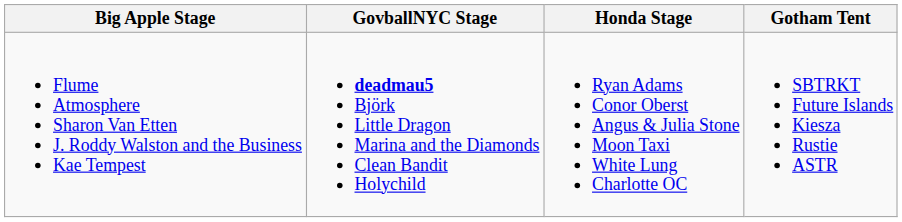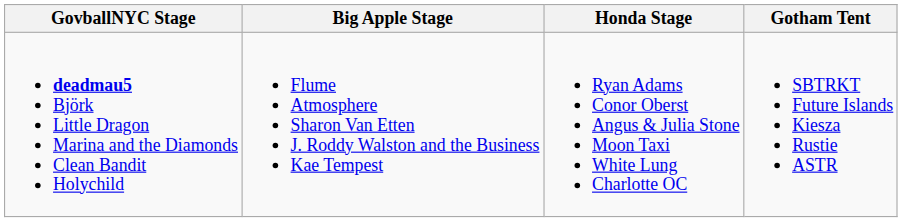columns swapped: GovballNYC Stage <-> Big Apple Stage
